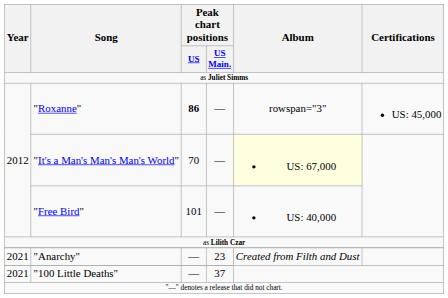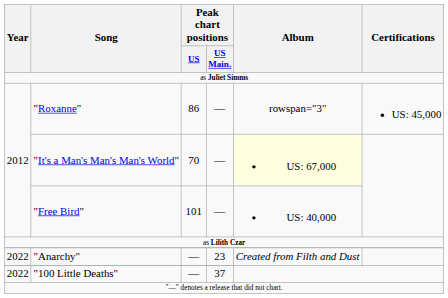"Roxanne" | Peak chart positions / US: bold -> normal
"Anarchy" | Year: 2021 -> 2022
"100 Little Deaths" | Year: 2021 -> 2022
